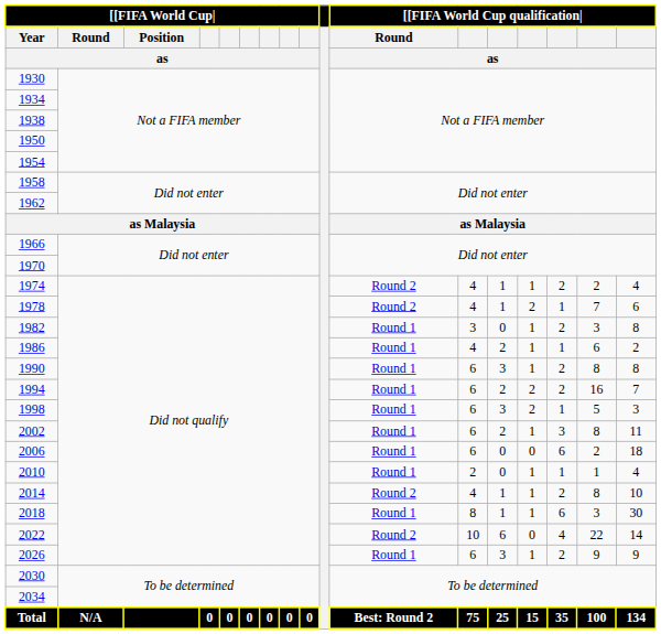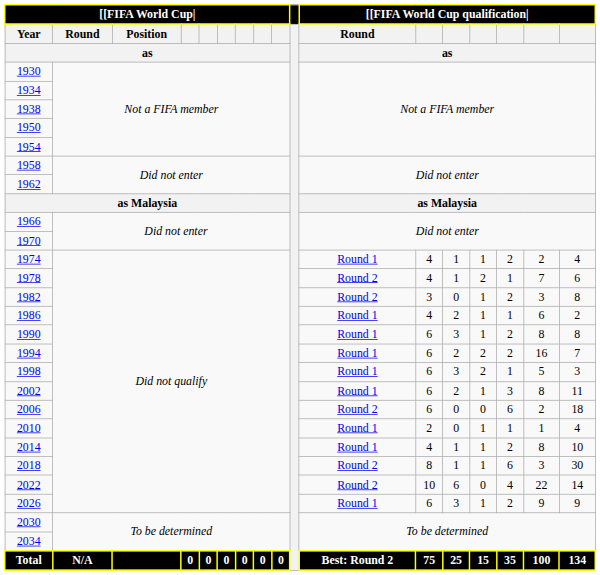1974 | [[FIFA World Cup qualification| / Round / as: Round 2 -> Round 1
1982 | [[FIFA World Cup qualification| / Round / as: Round 1 -> Round 2
2006 | [[FIFA World Cup qualification| / Round / as: Round 1 -> Round 2
2014 | [[FIFA World Cup qualification| / Round / as: Round 2 -> Round 1
2018 | [[FIFA World Cup qualification| / Round / as: Round 1 -> Round 2
